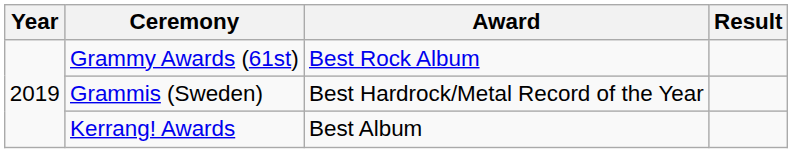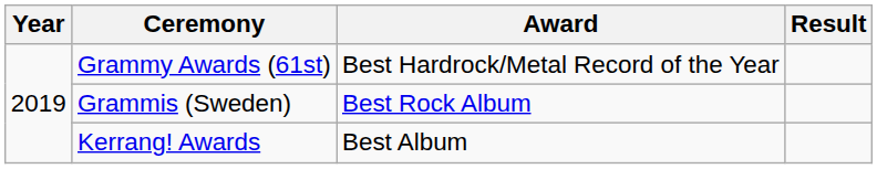Grammy Awards (61st) | Award: Best Rock Album -> Best Hardrock/Metal Record of the Year
Grammis (Sweden) | Award: Best Hardrock/Metal Record of the Year -> Best Rock Album
